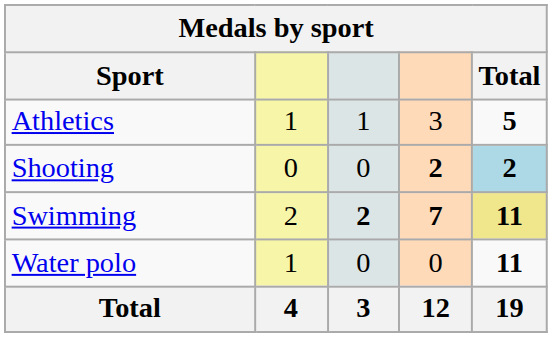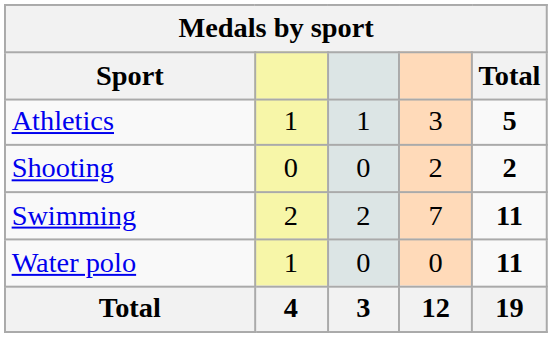Shooting | column 4: bold -> normal
Shooting | Total: lightblue background -> no background
Swimming | column 3: bold -> normal
Swimming | column 4: bold -> normal
Swimming | Total: khaki background -> no background
